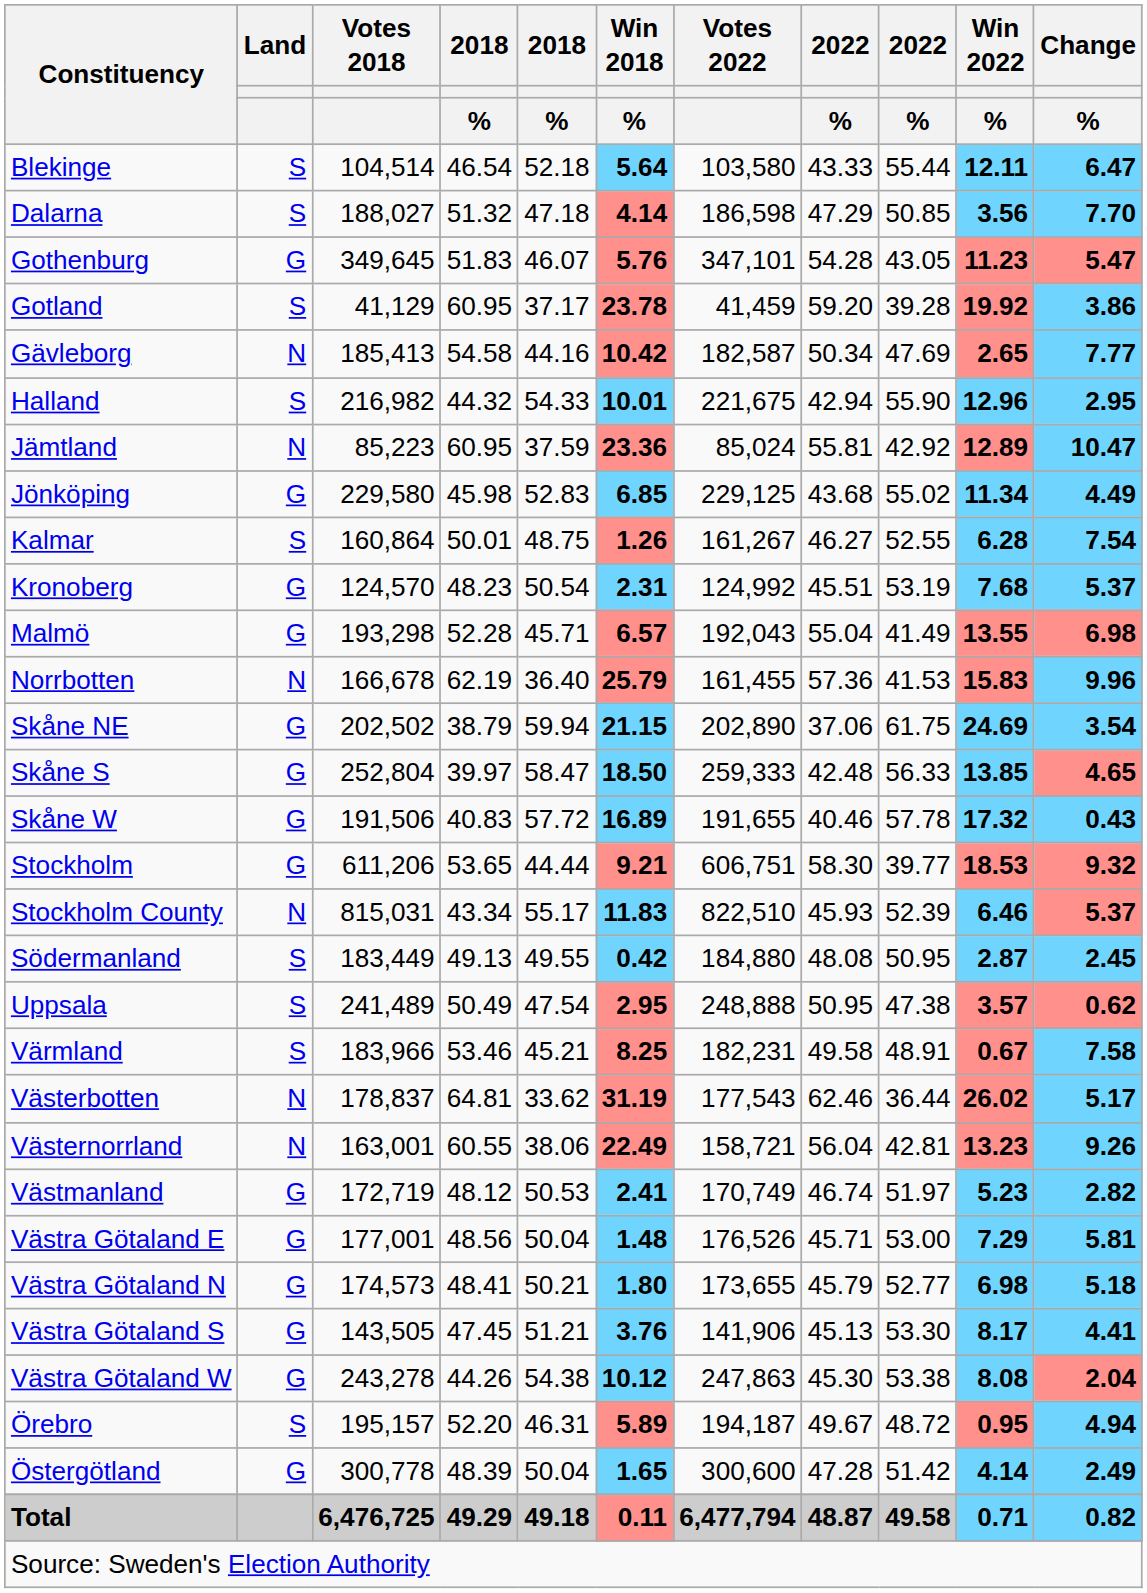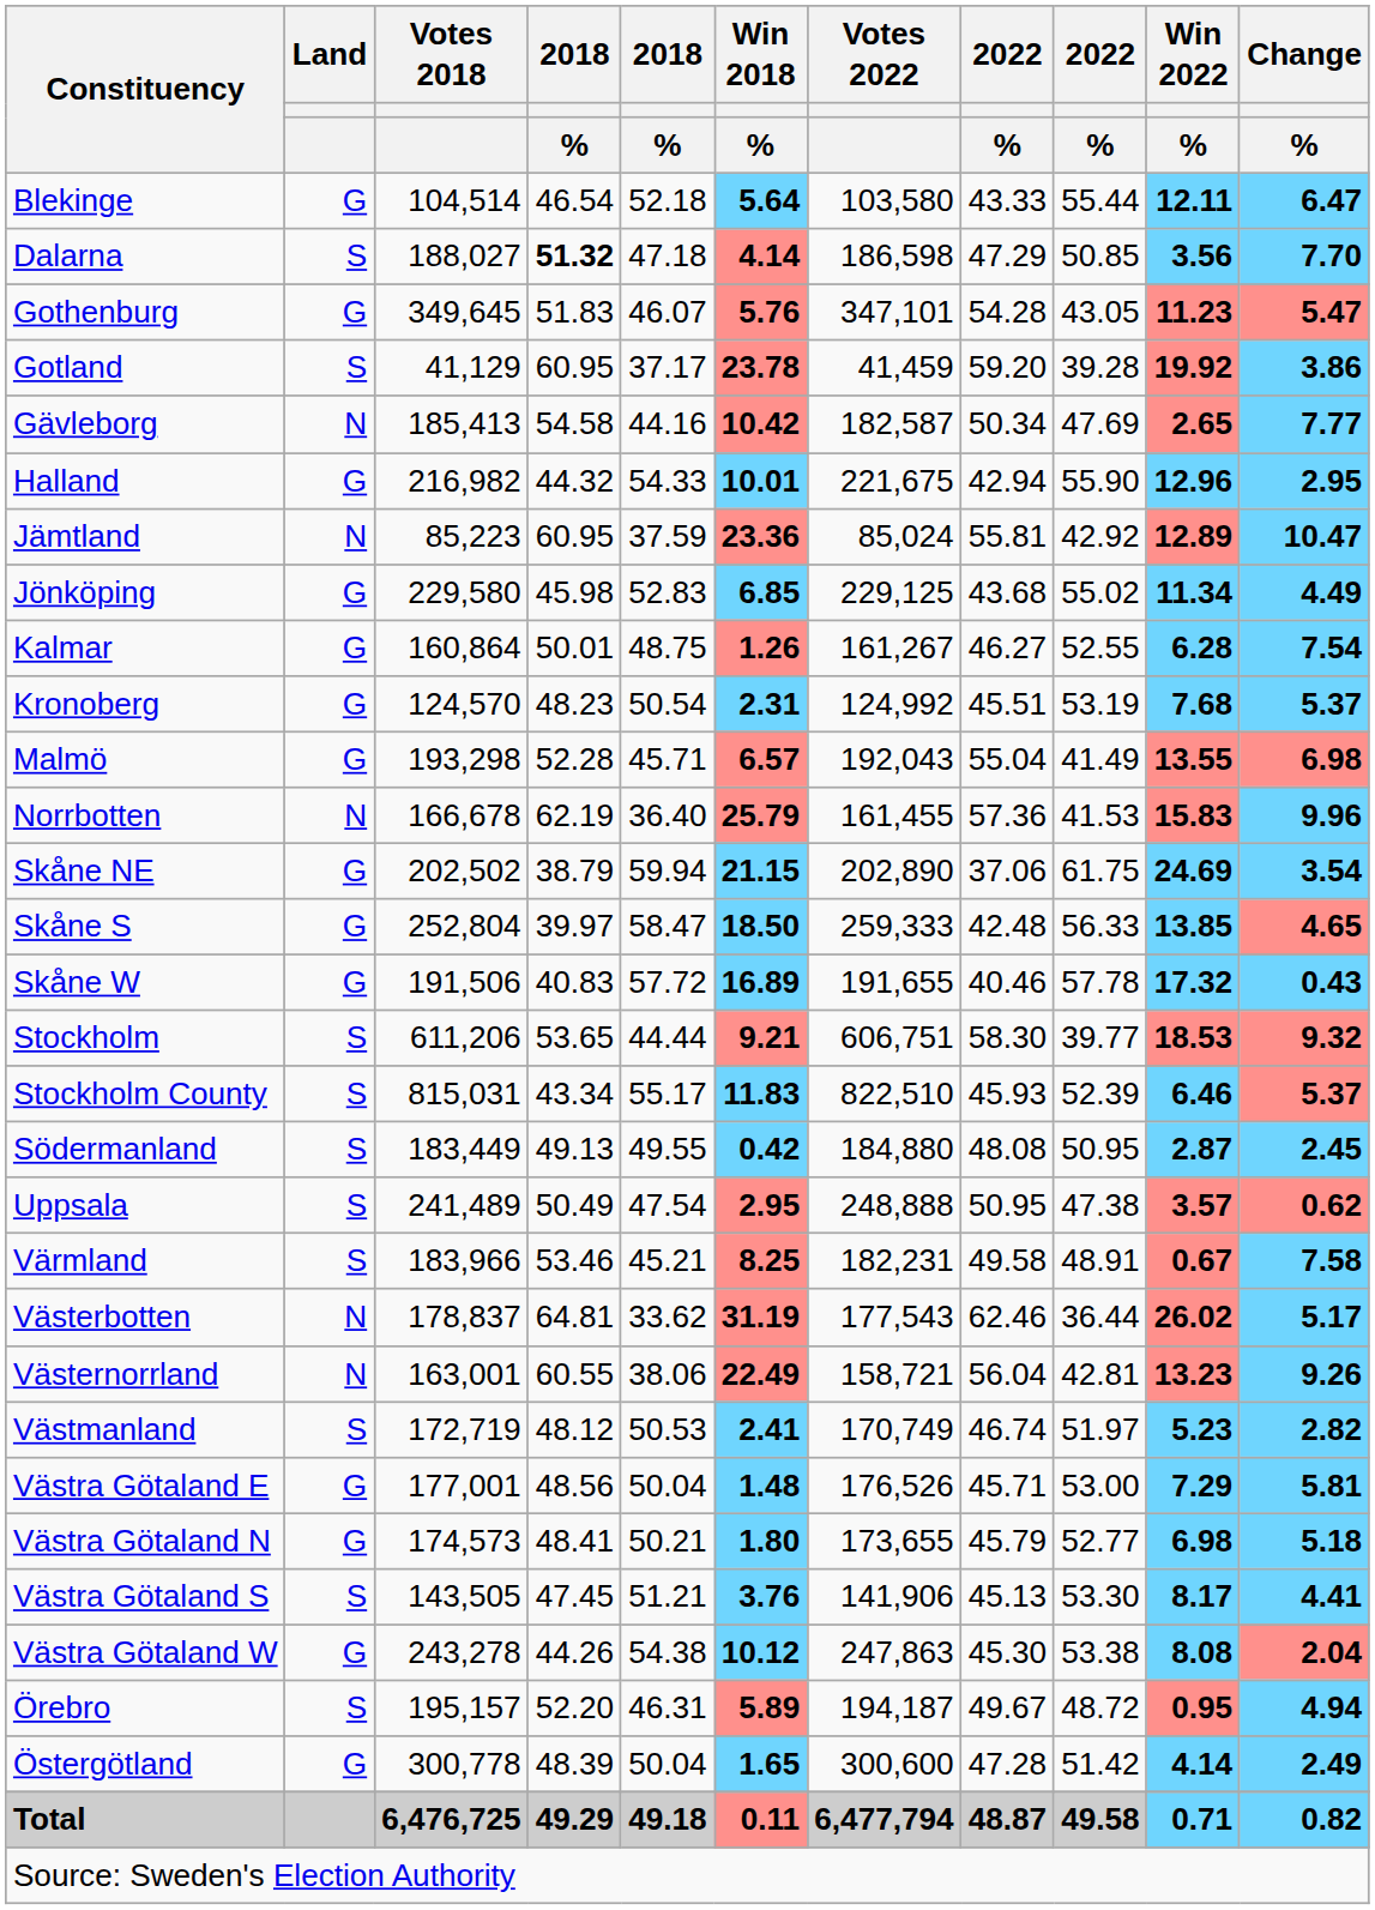Blekinge | Land: S -> G
Dalarna | column 4: normal -> bold
Halland | Land: S -> G
Kalmar | Land: S -> G
Stockholm | Land: G -> S
Stockholm County | Land: N -> S
Västmanland | Land: G -> S
Västra Götaland S | Land: G -> S
